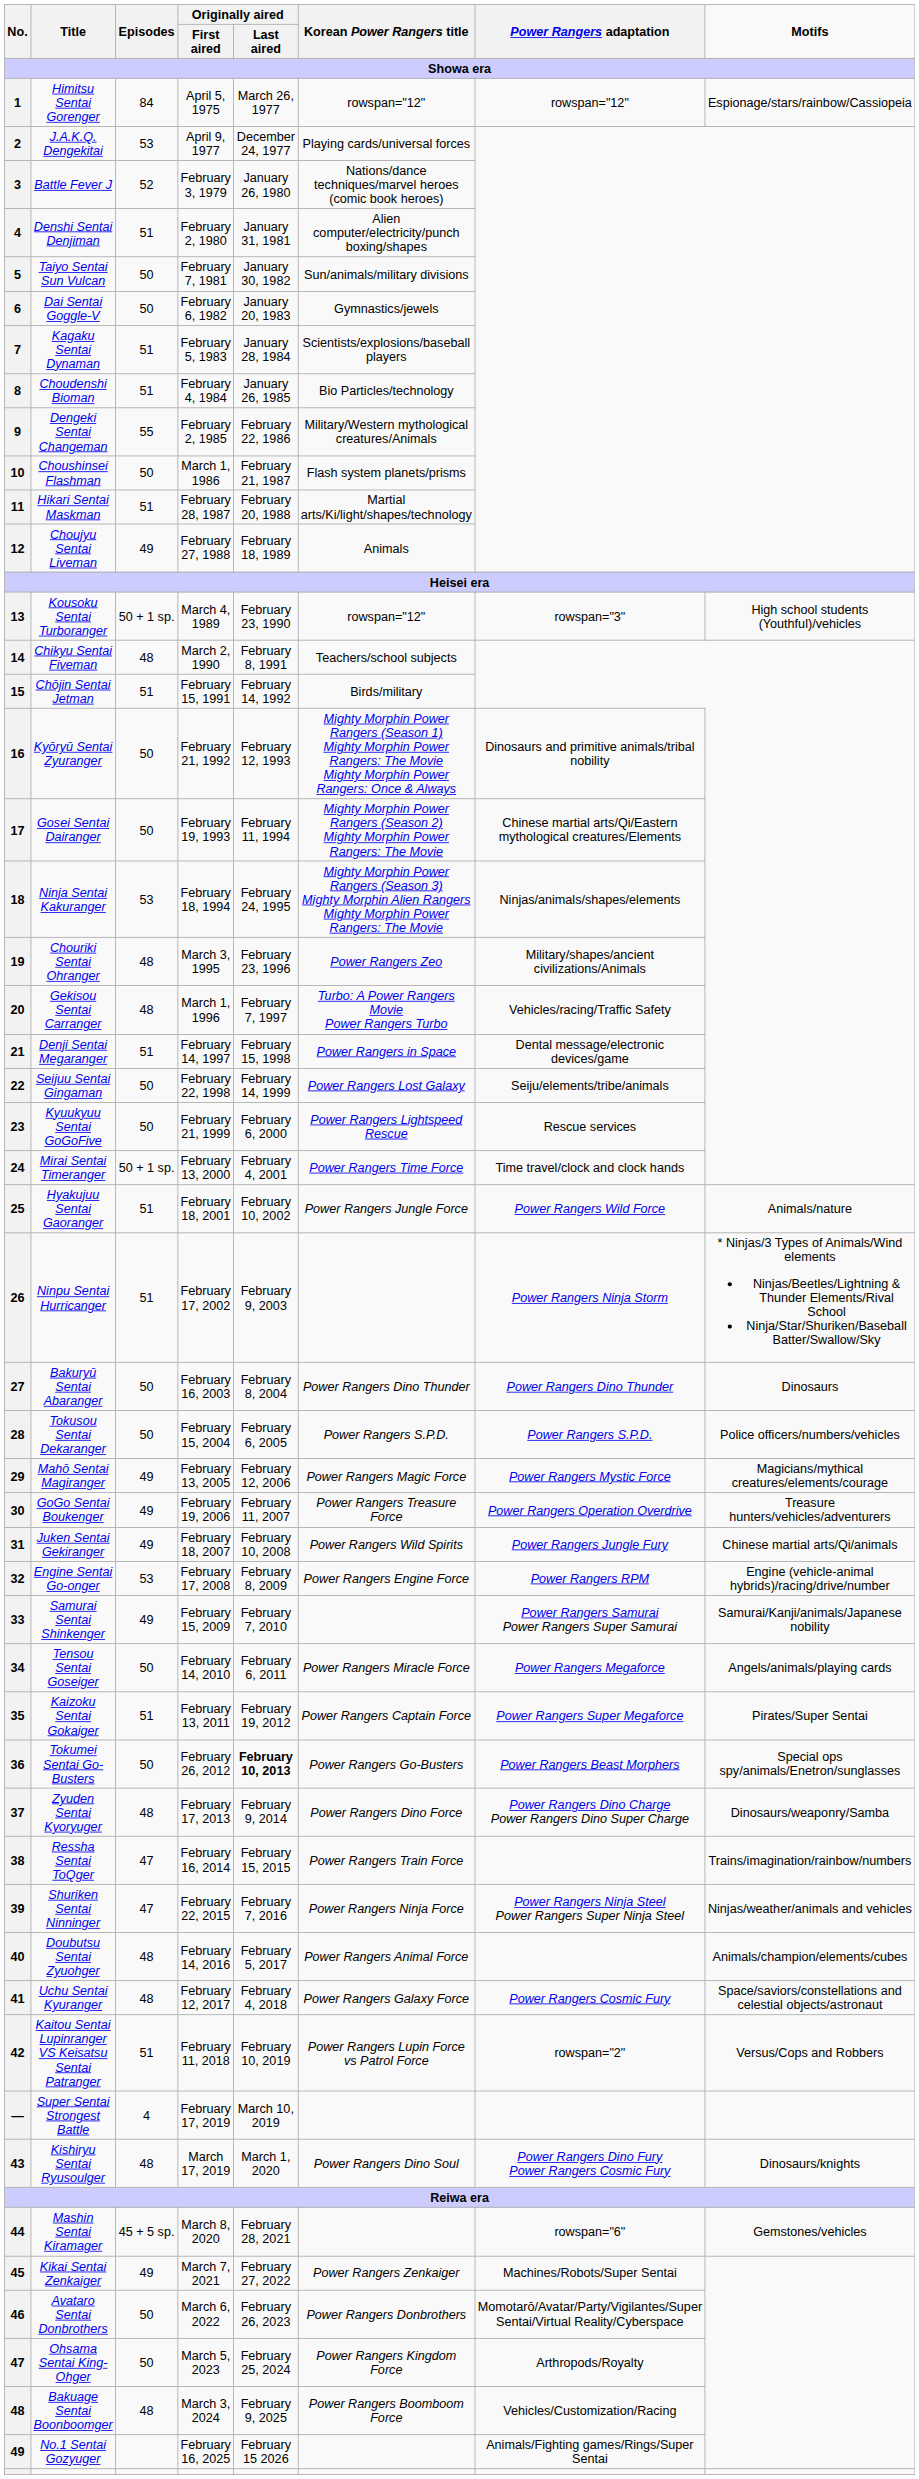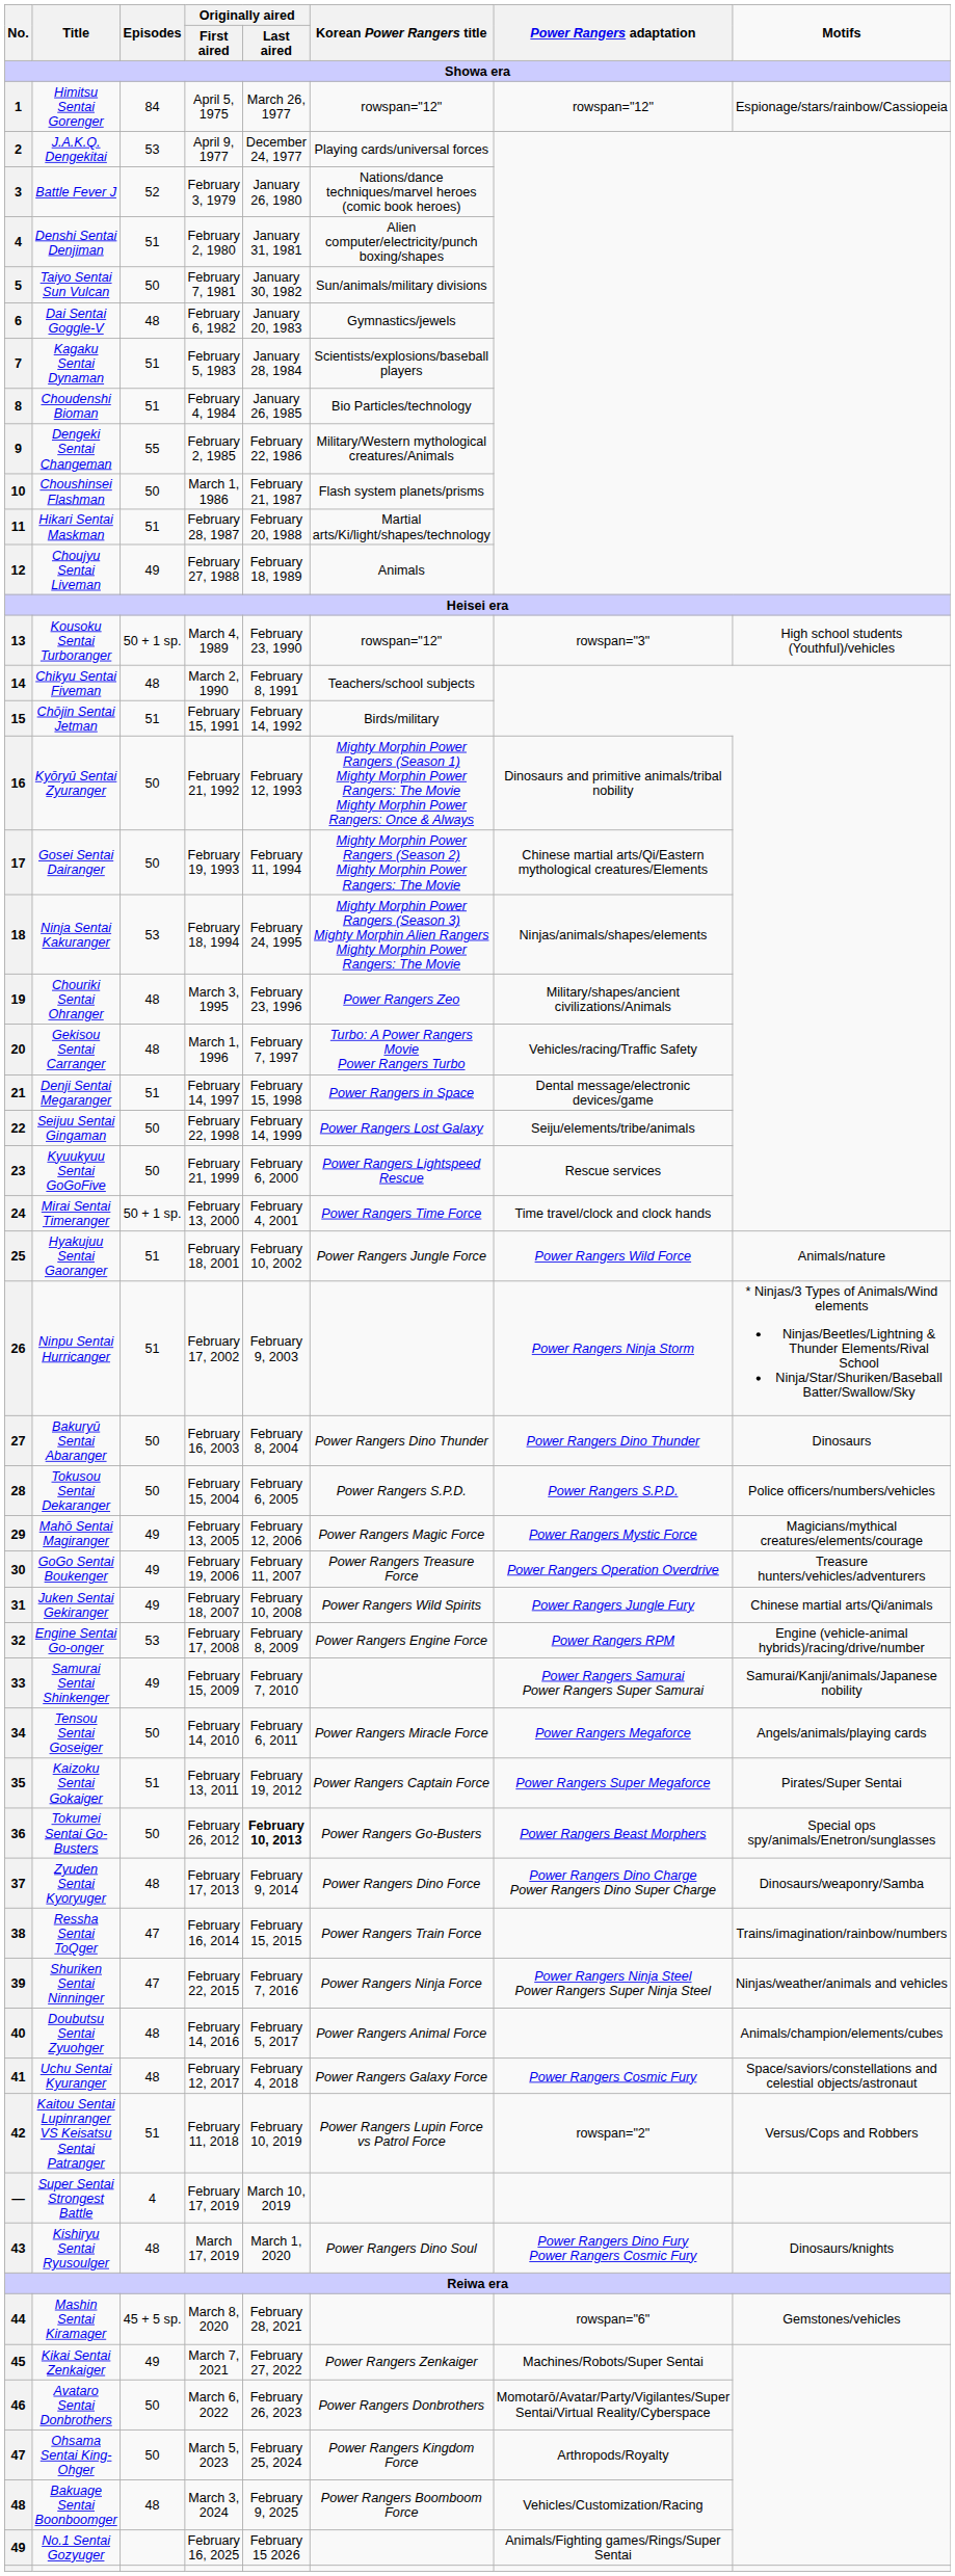Dai Sentai Goggle-V | Episodes: 50 -> 48
